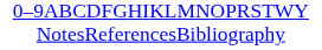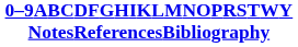row 1 | column 1: normal -> bold
